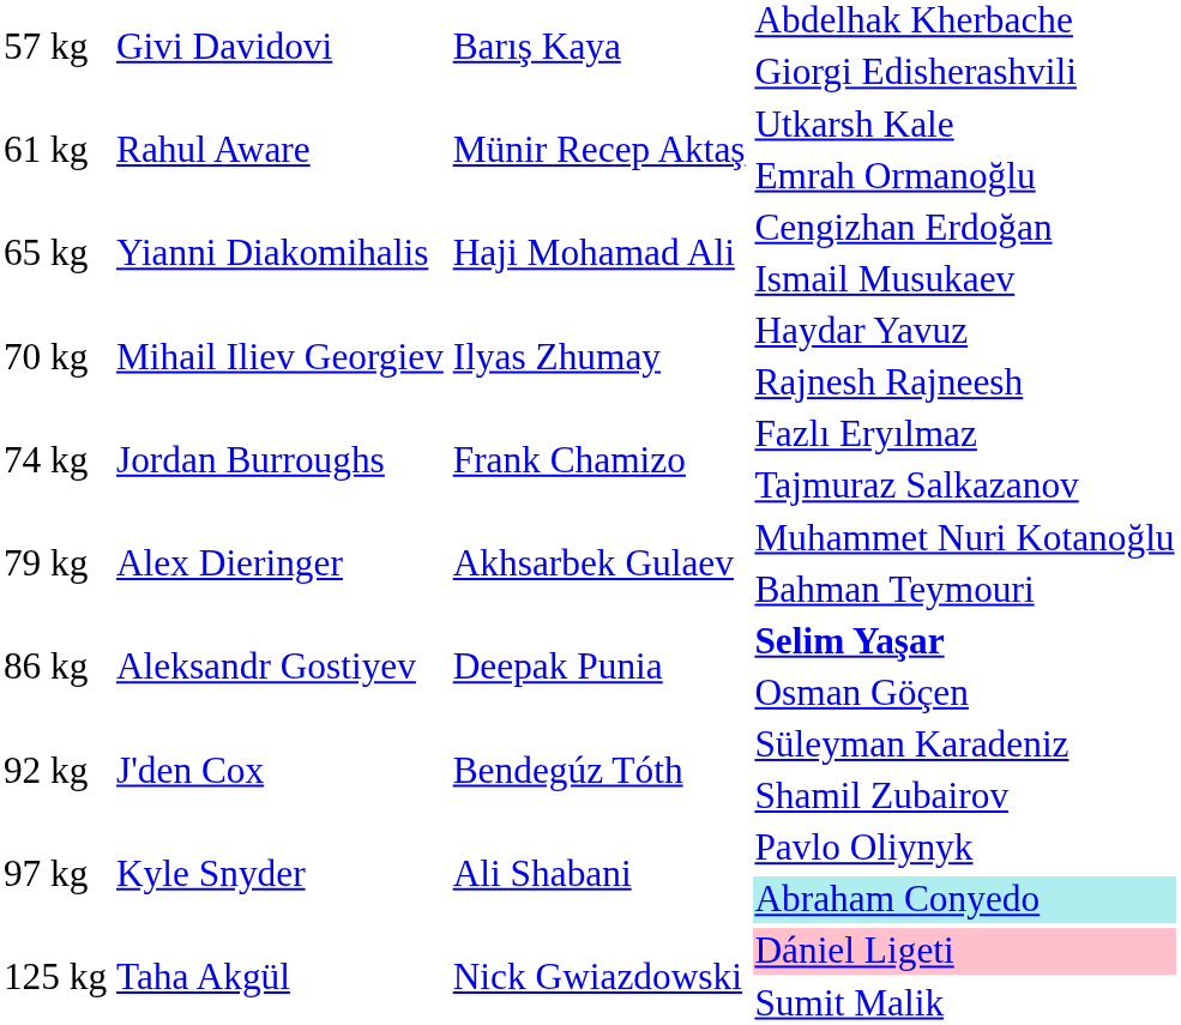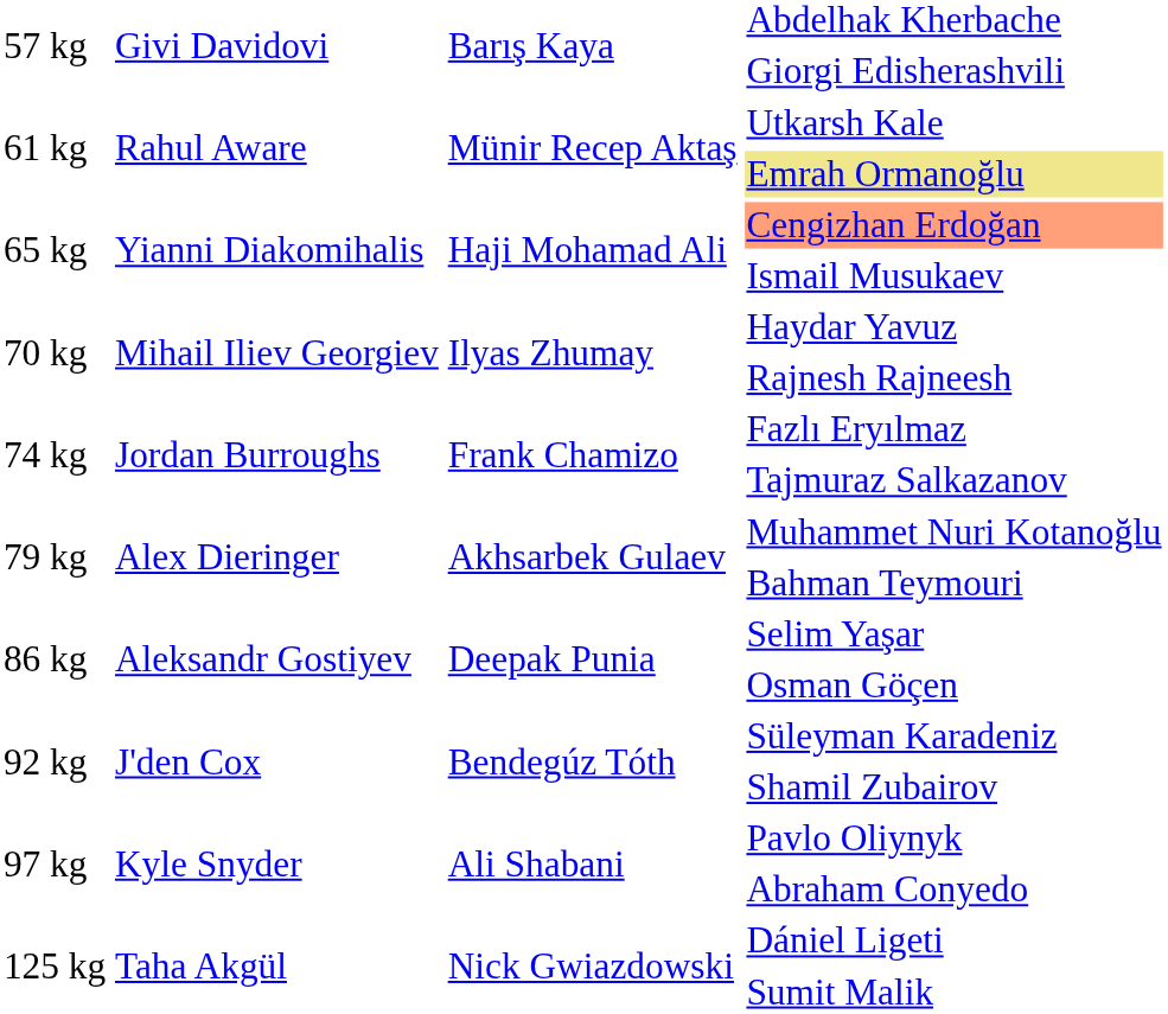Emrah Ormanoğlu | column 4: no background -> khaki background
Cengizhan Erdoğan | column 4: no background -> lightsalmon background
Selim Yaşar | column 4: bold -> normal
Abraham Conyedo | column 4: paleturquoise background -> no background
Dániel Ligeti | column 4: pink background -> no background
